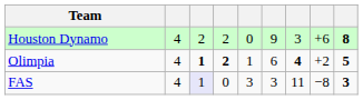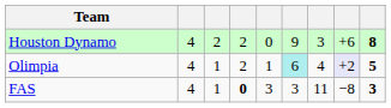Olimpia | column 3: bold -> normal
Olimpia | column 4: bold -> normal
Olimpia | column 6: no background -> paleturquoise background
Olimpia | column 7: bold -> normal
Olimpia | column 8: no background -> lavender background
FAS | column 3: lavender background -> no background
FAS | column 4: normal -> bold
